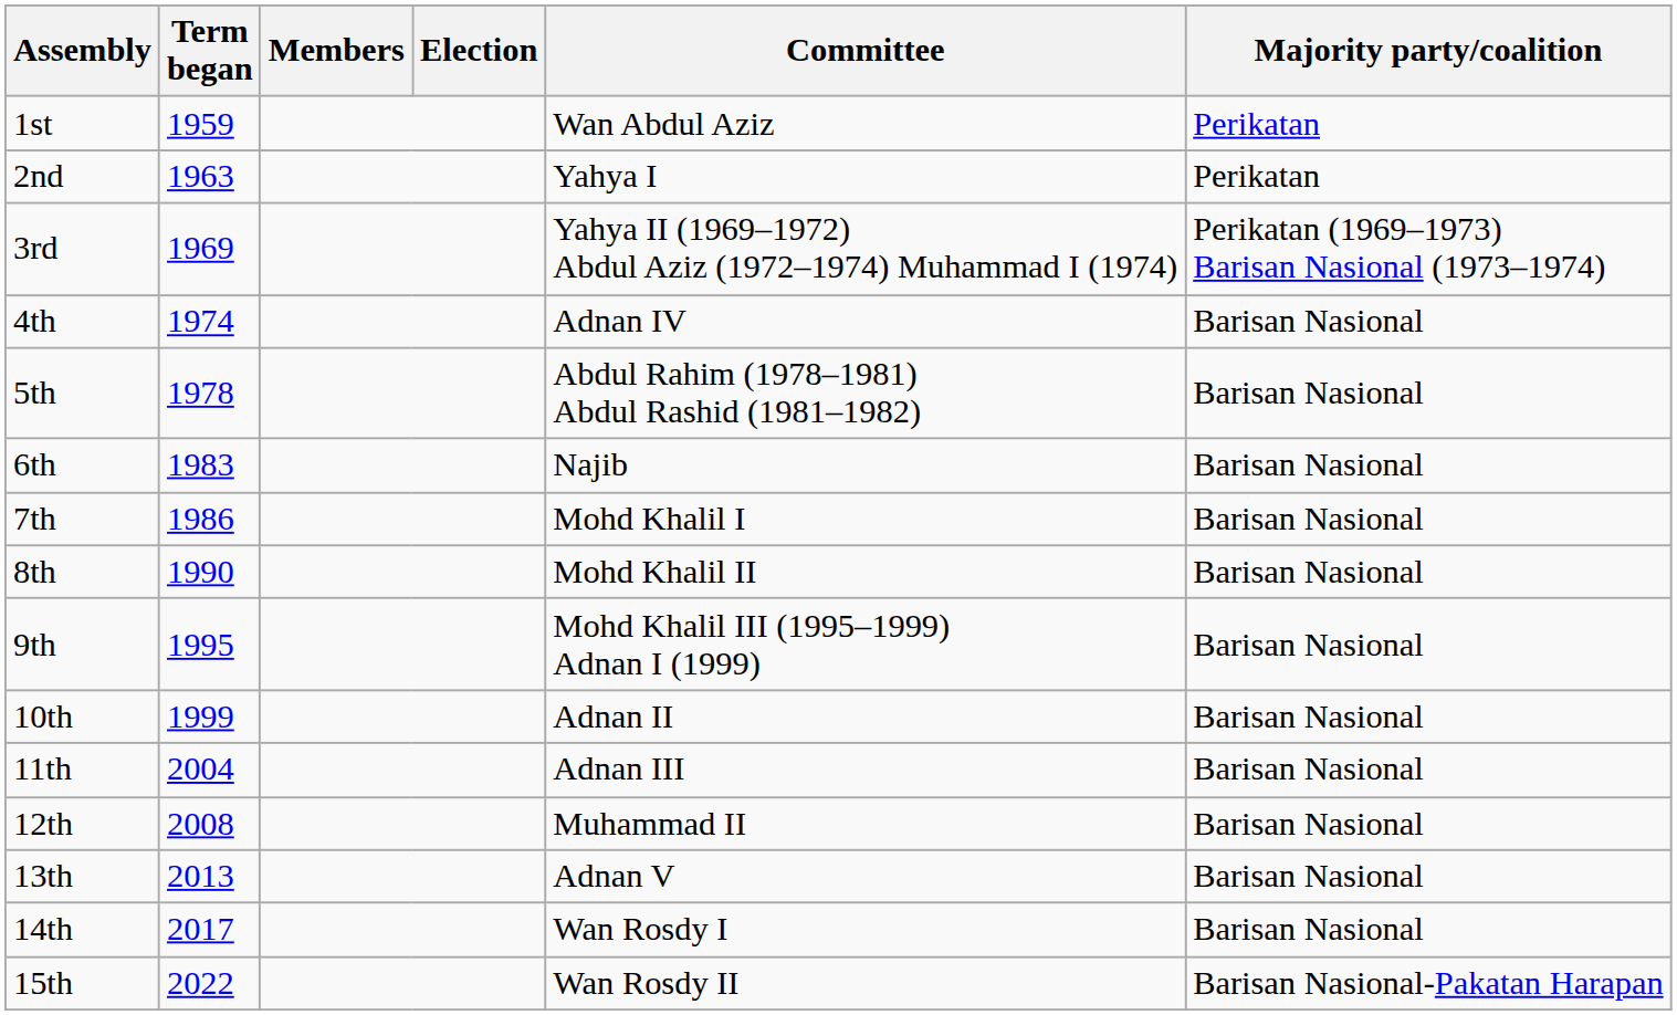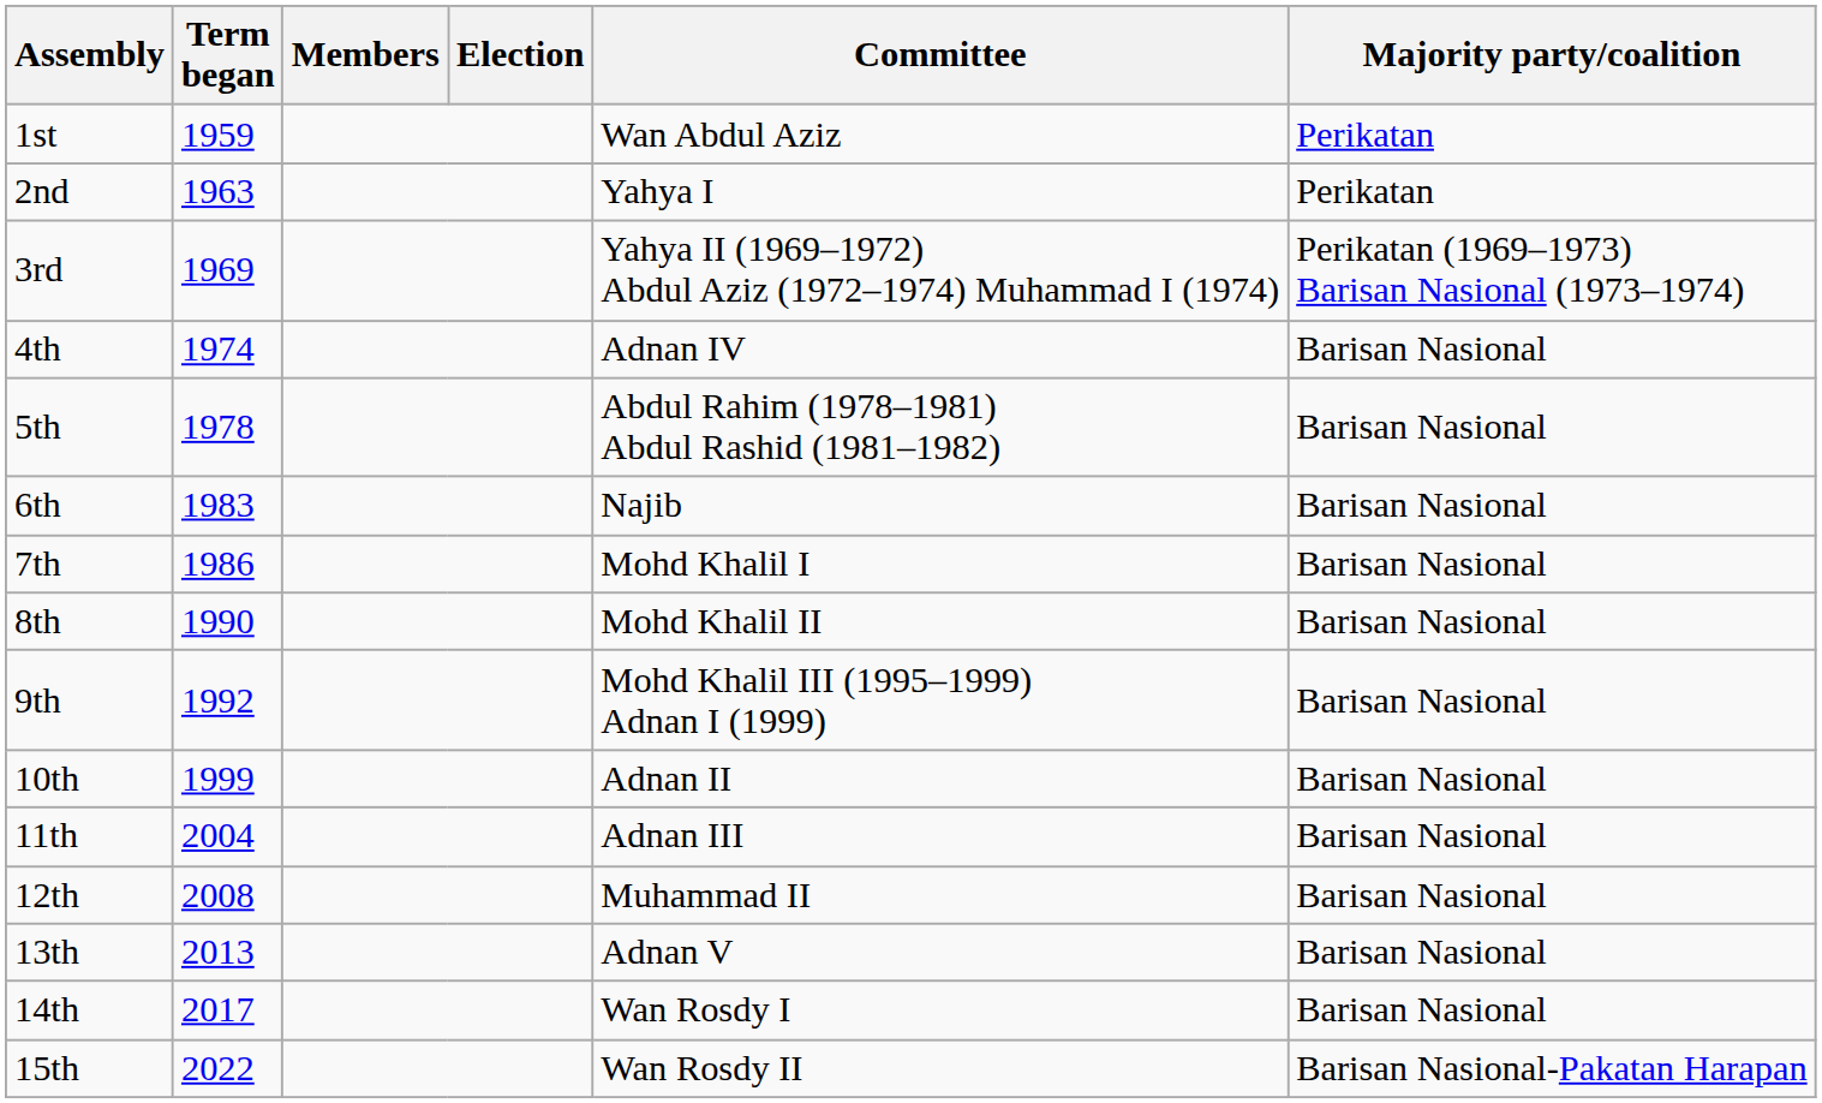9th | Term began: 1995 -> 1992
